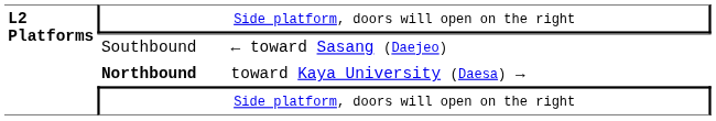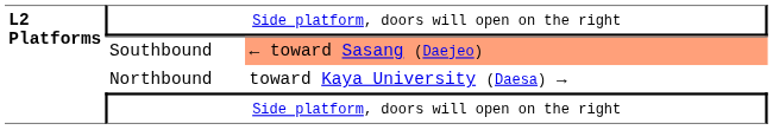Southbound | column 3: no background -> lightsalmon background
Northbound | column 2: bold -> normal
